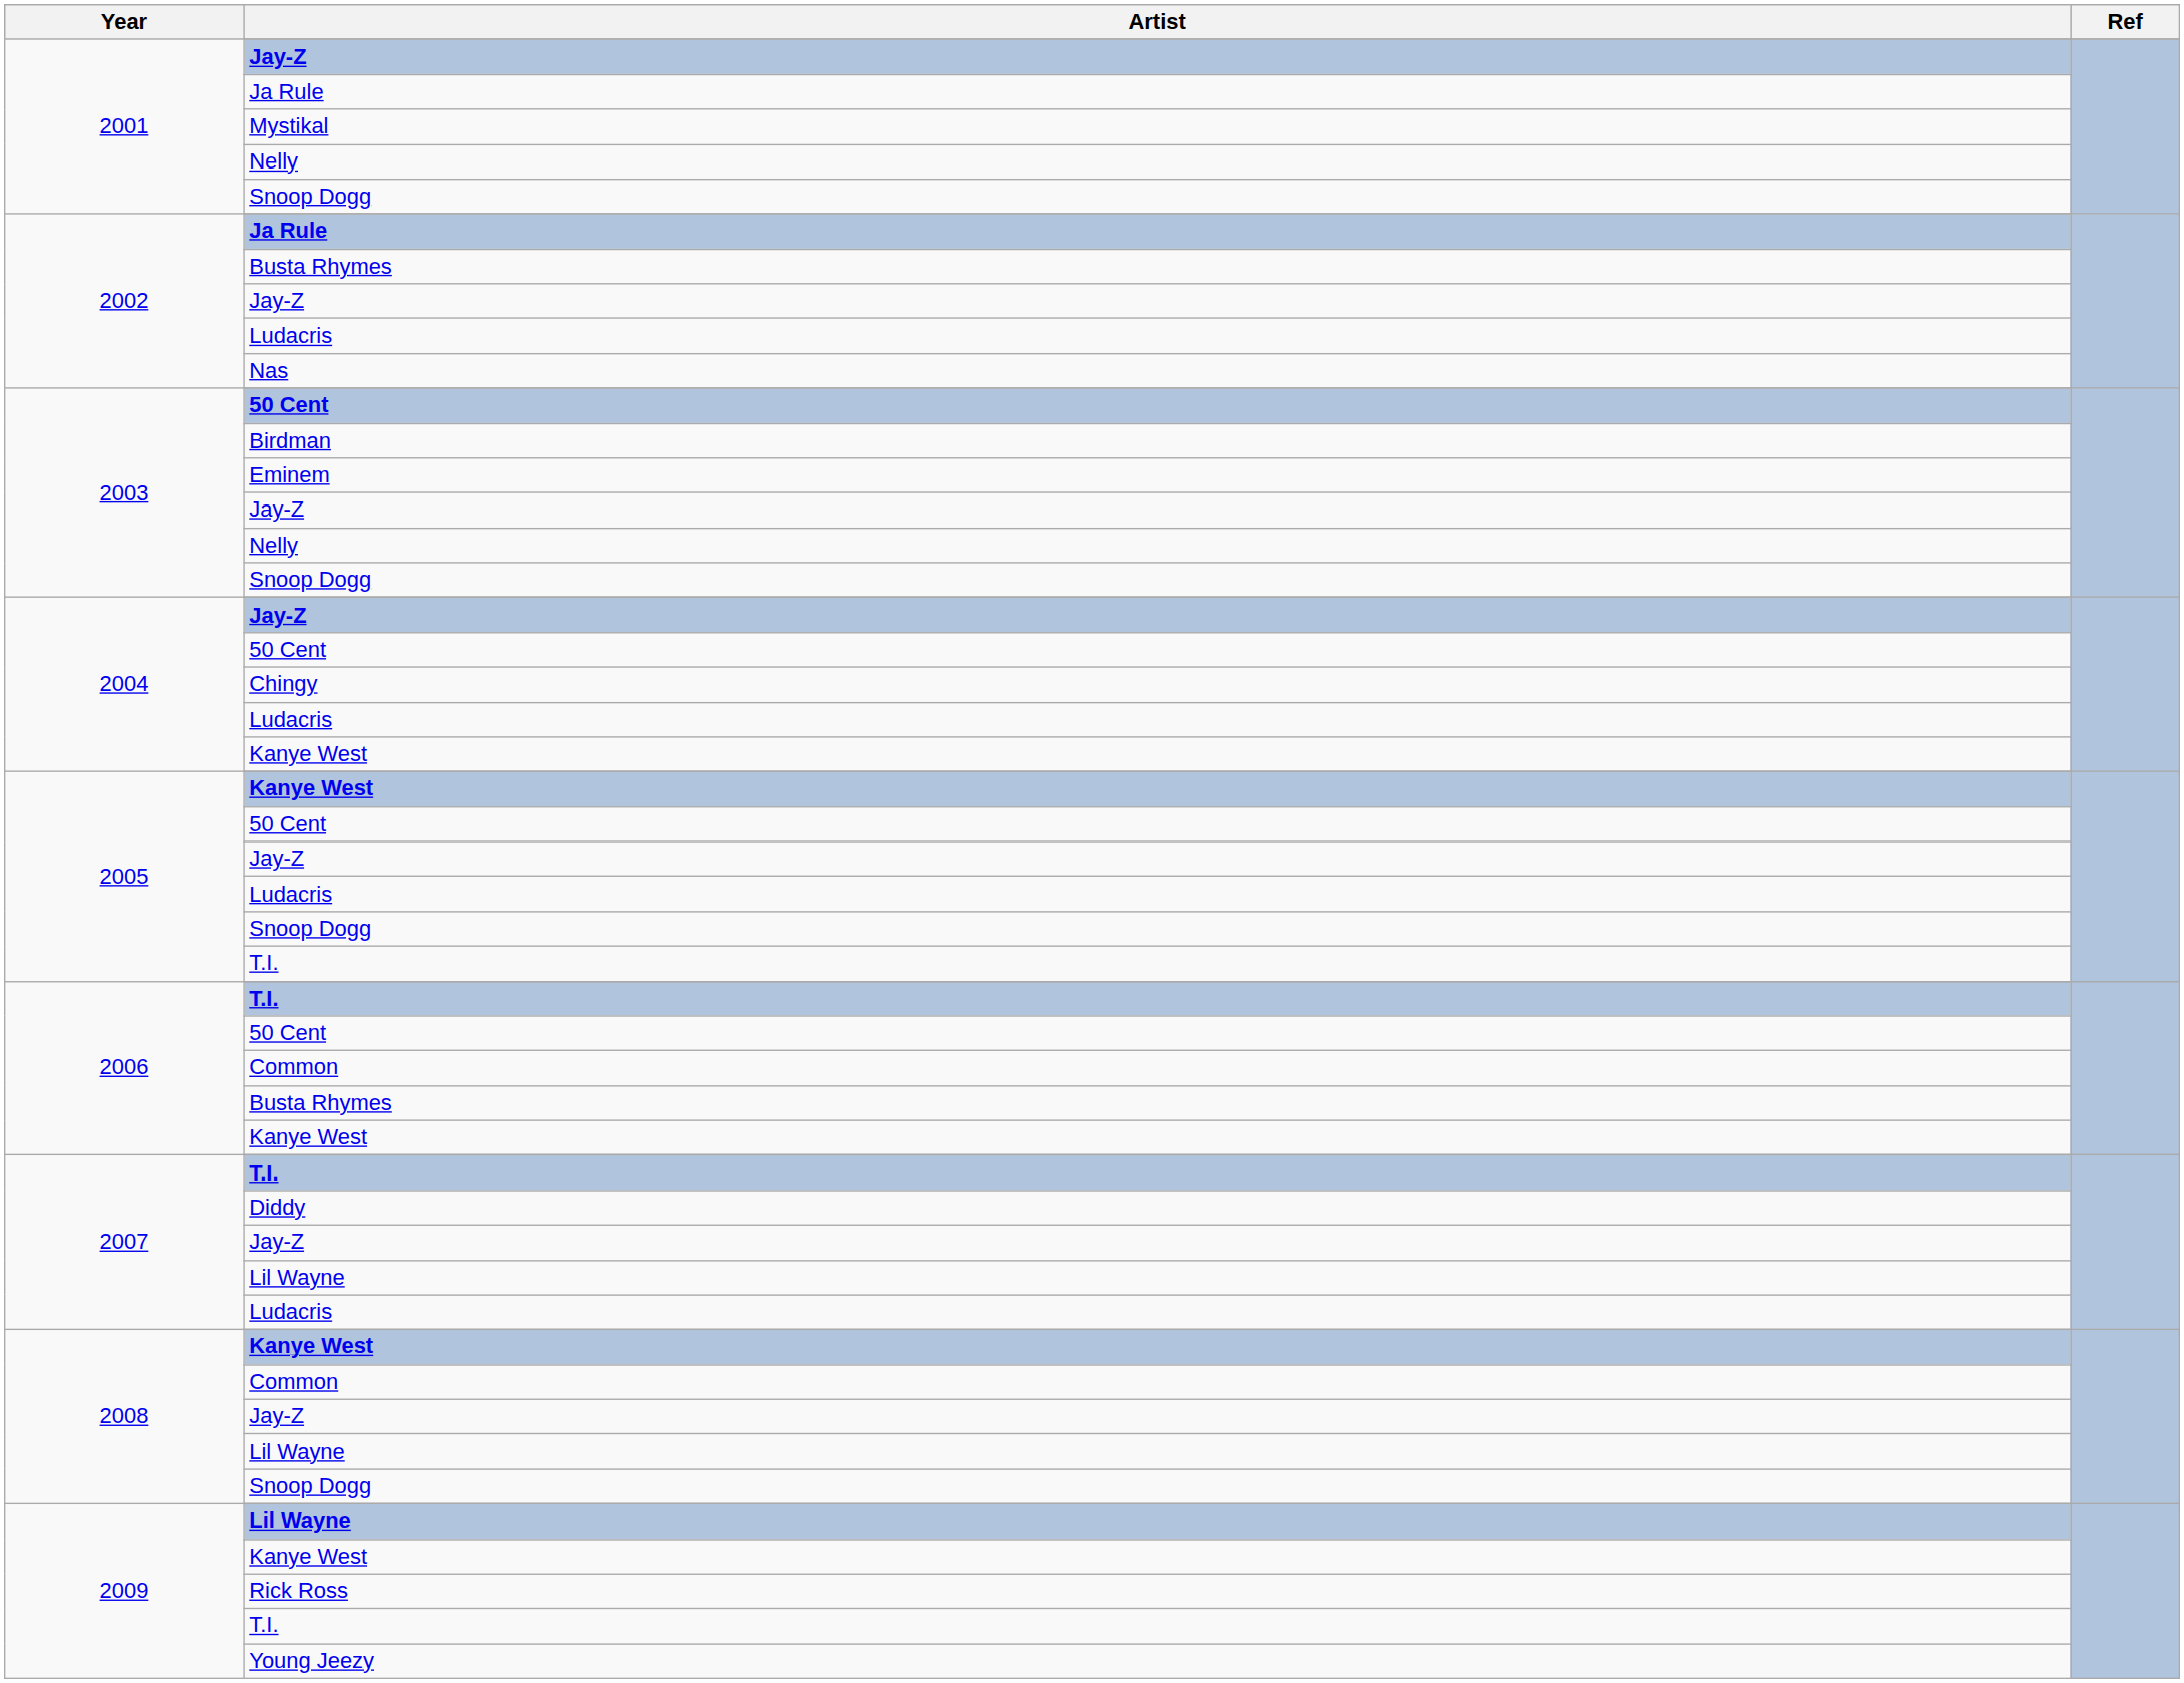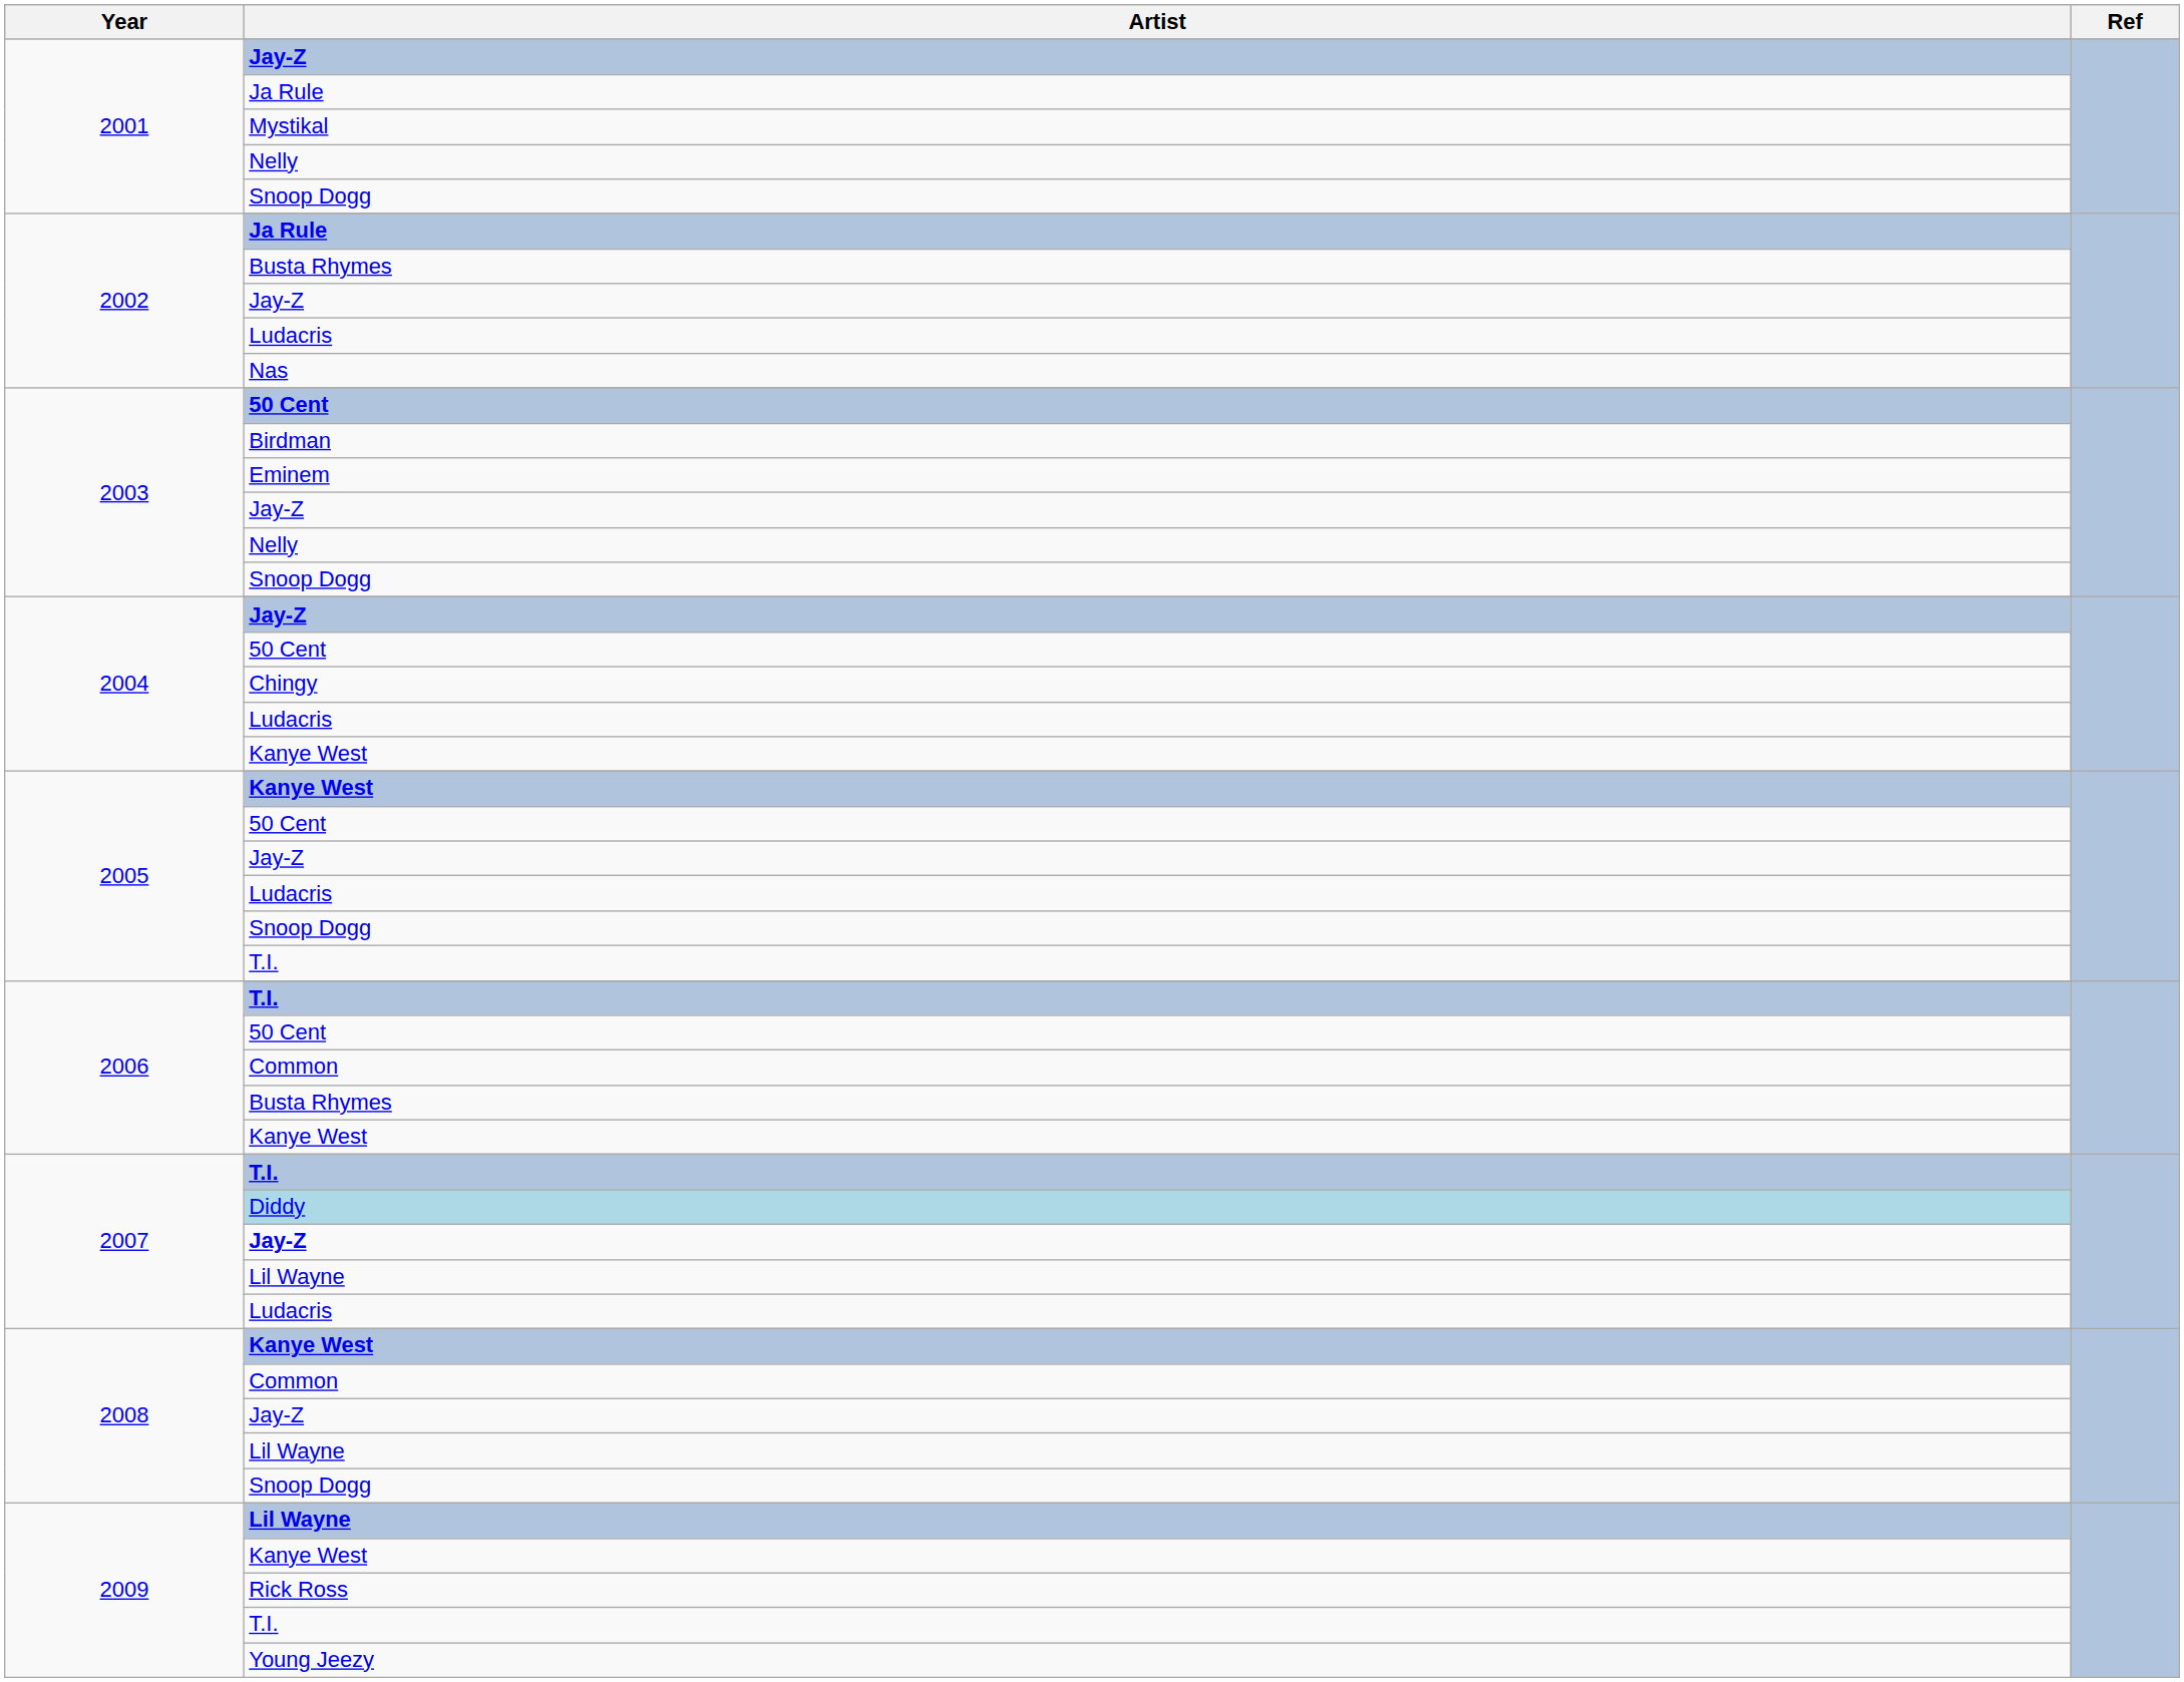Diddy | Artist: no background -> lightblue background
2007 / Jay-Z | Artist: normal -> bold
